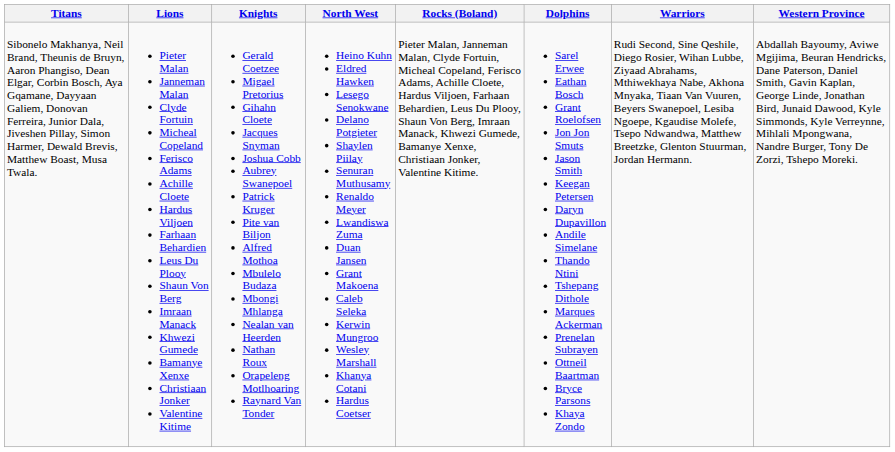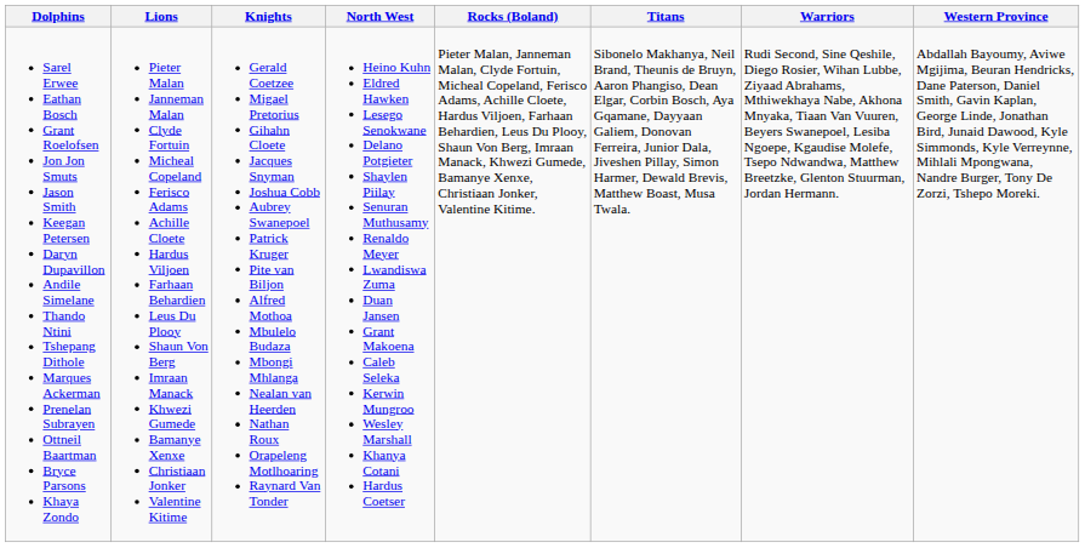columns swapped: Dolphins <-> Titans
